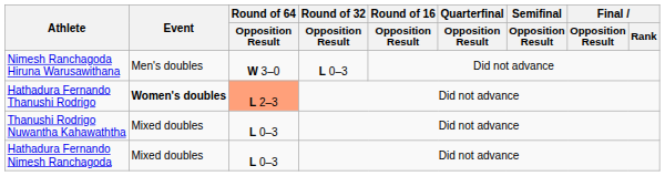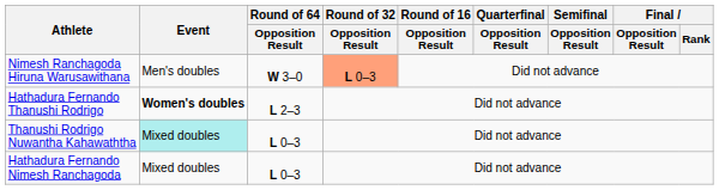Nimesh Ranchagoda Hiruna Warusawithana | Round of 32 / Opposition Result: no background -> lightsalmon background
Hathadura Fernando Thanushi Rodrigo | Round of 64 / Opposition Result: lightsalmon background -> no background
Thanushi Rodrigo Nuwantha Kahawaththa | Event: no background -> paleturquoise background
